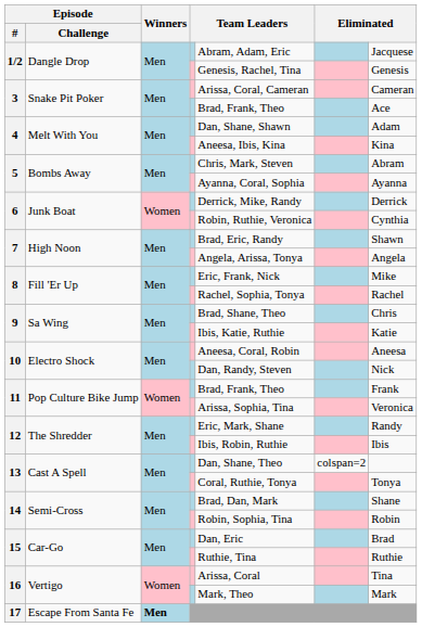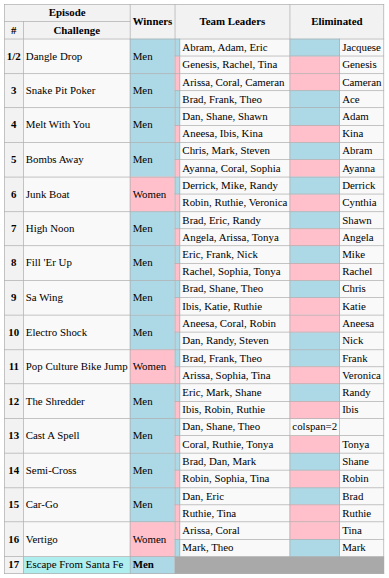17 | Episode / Challenge: no background -> paleturquoise background
